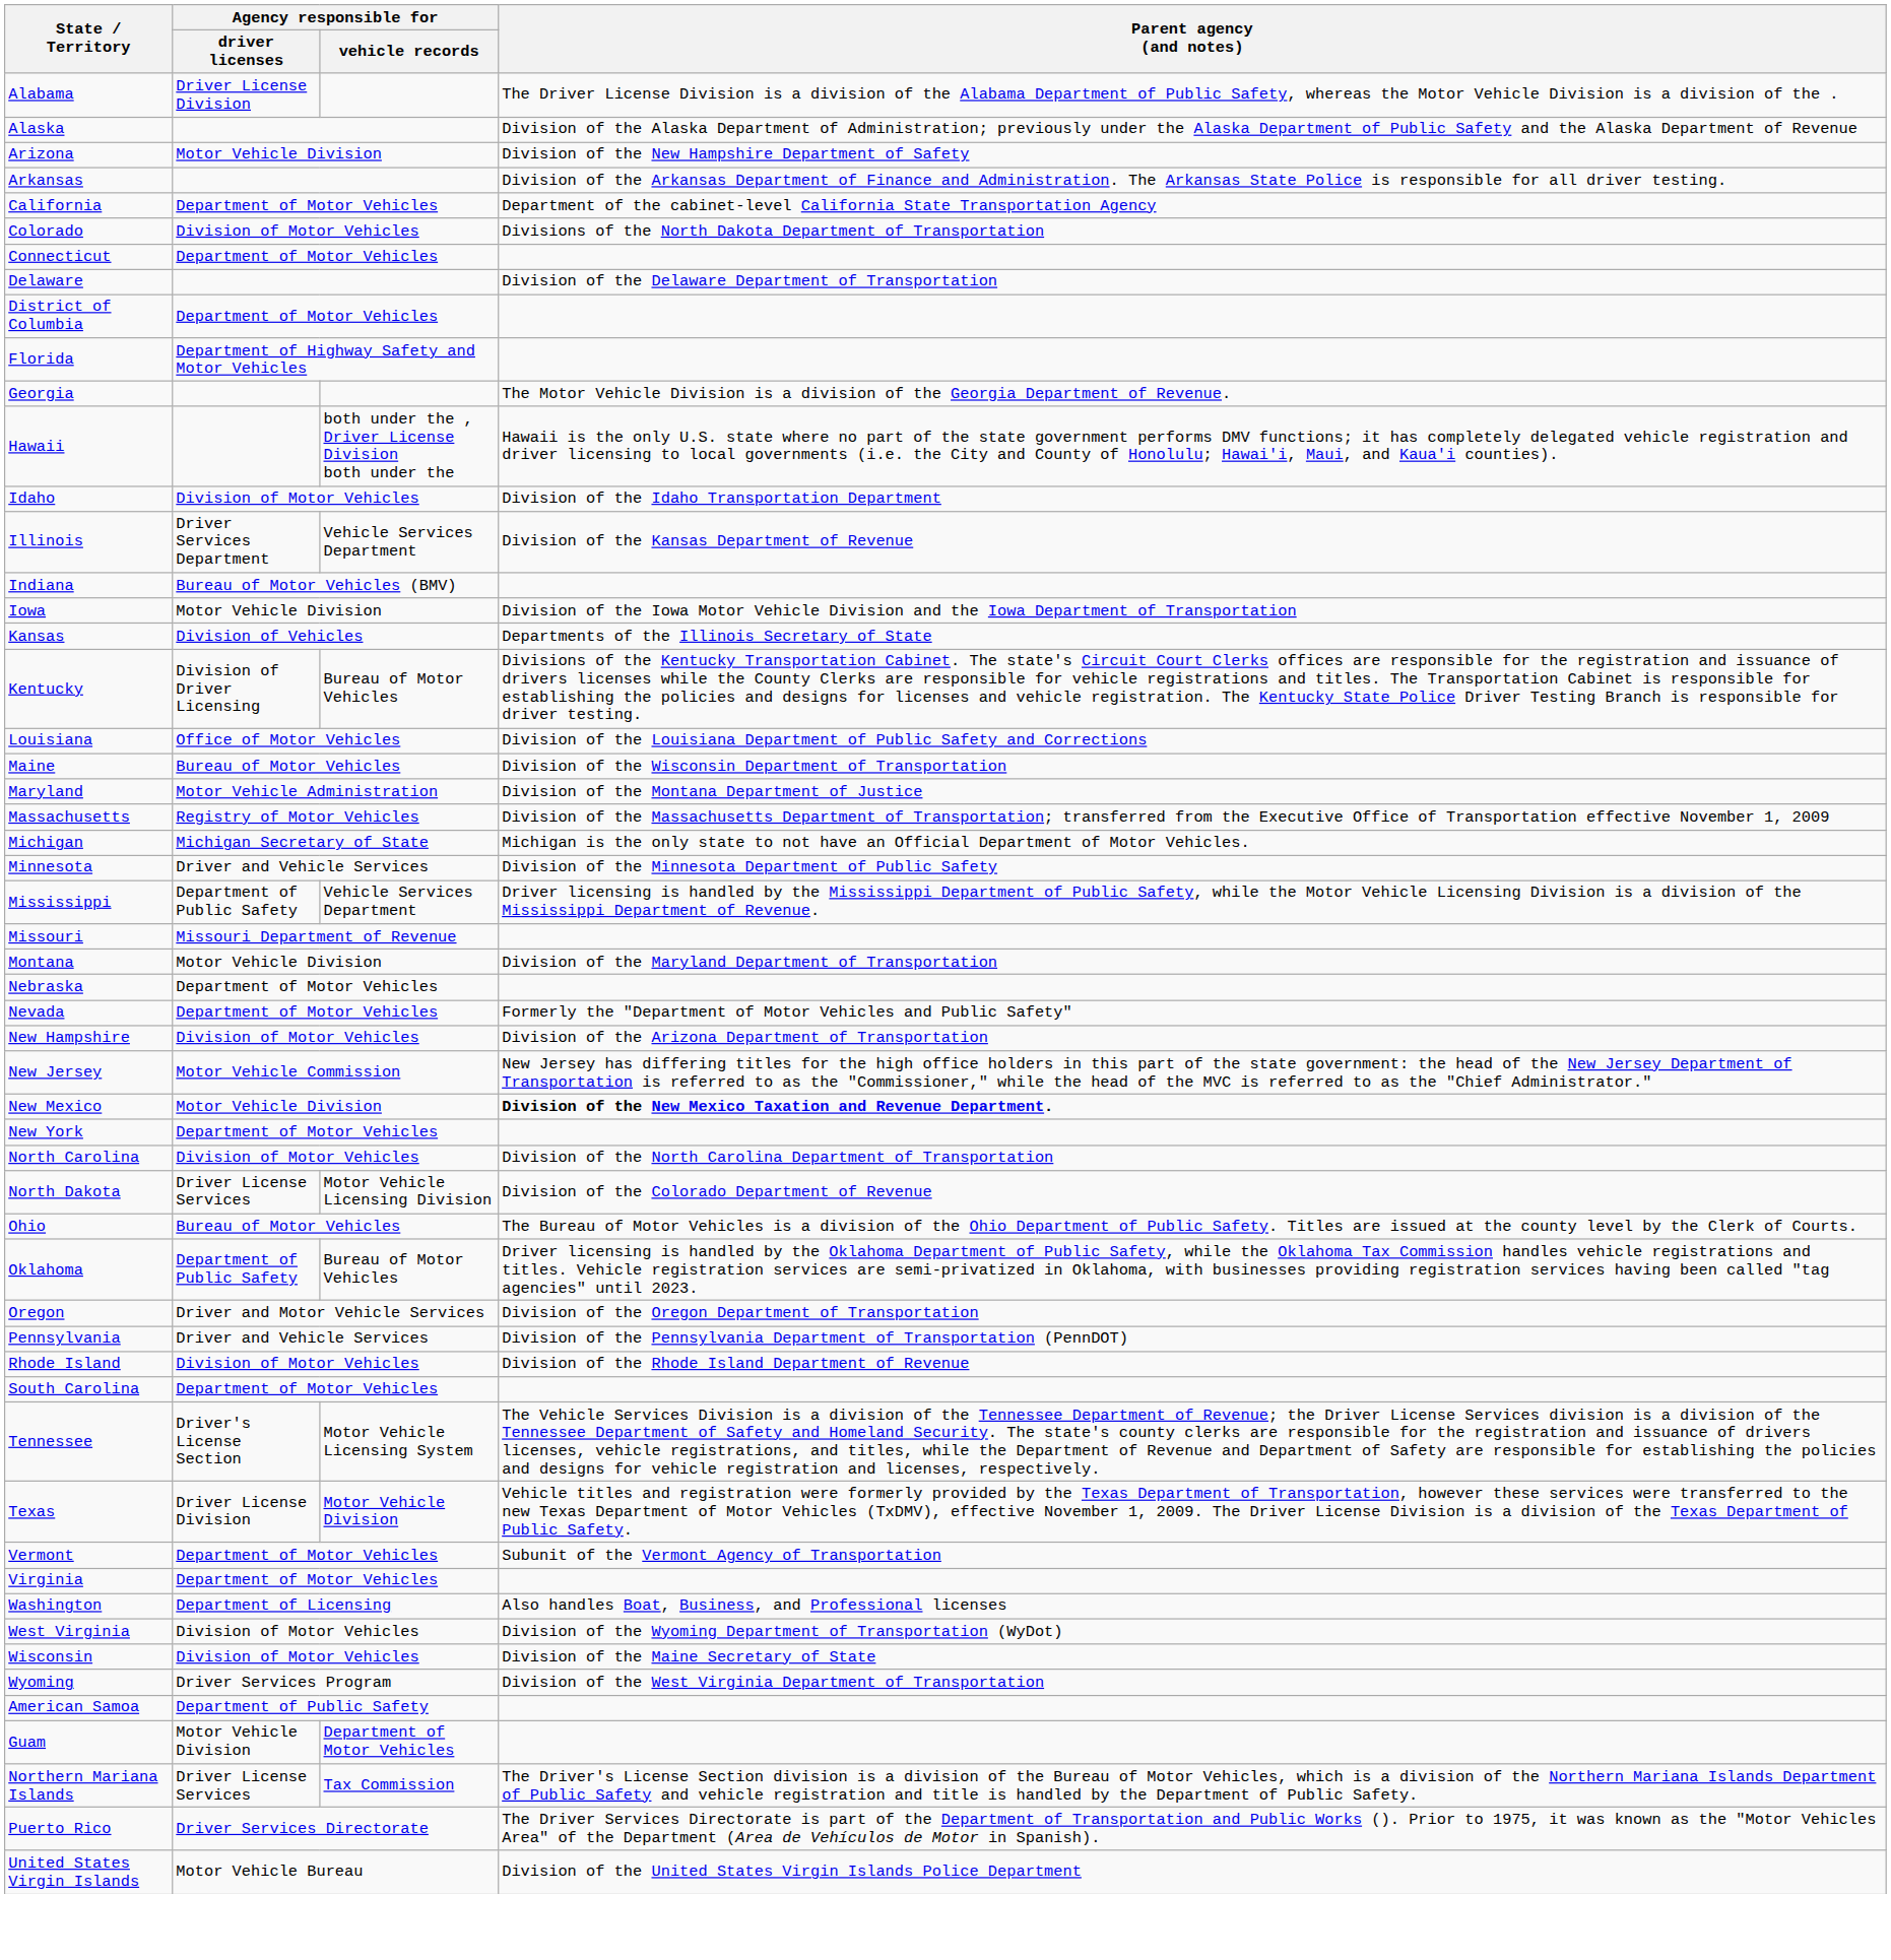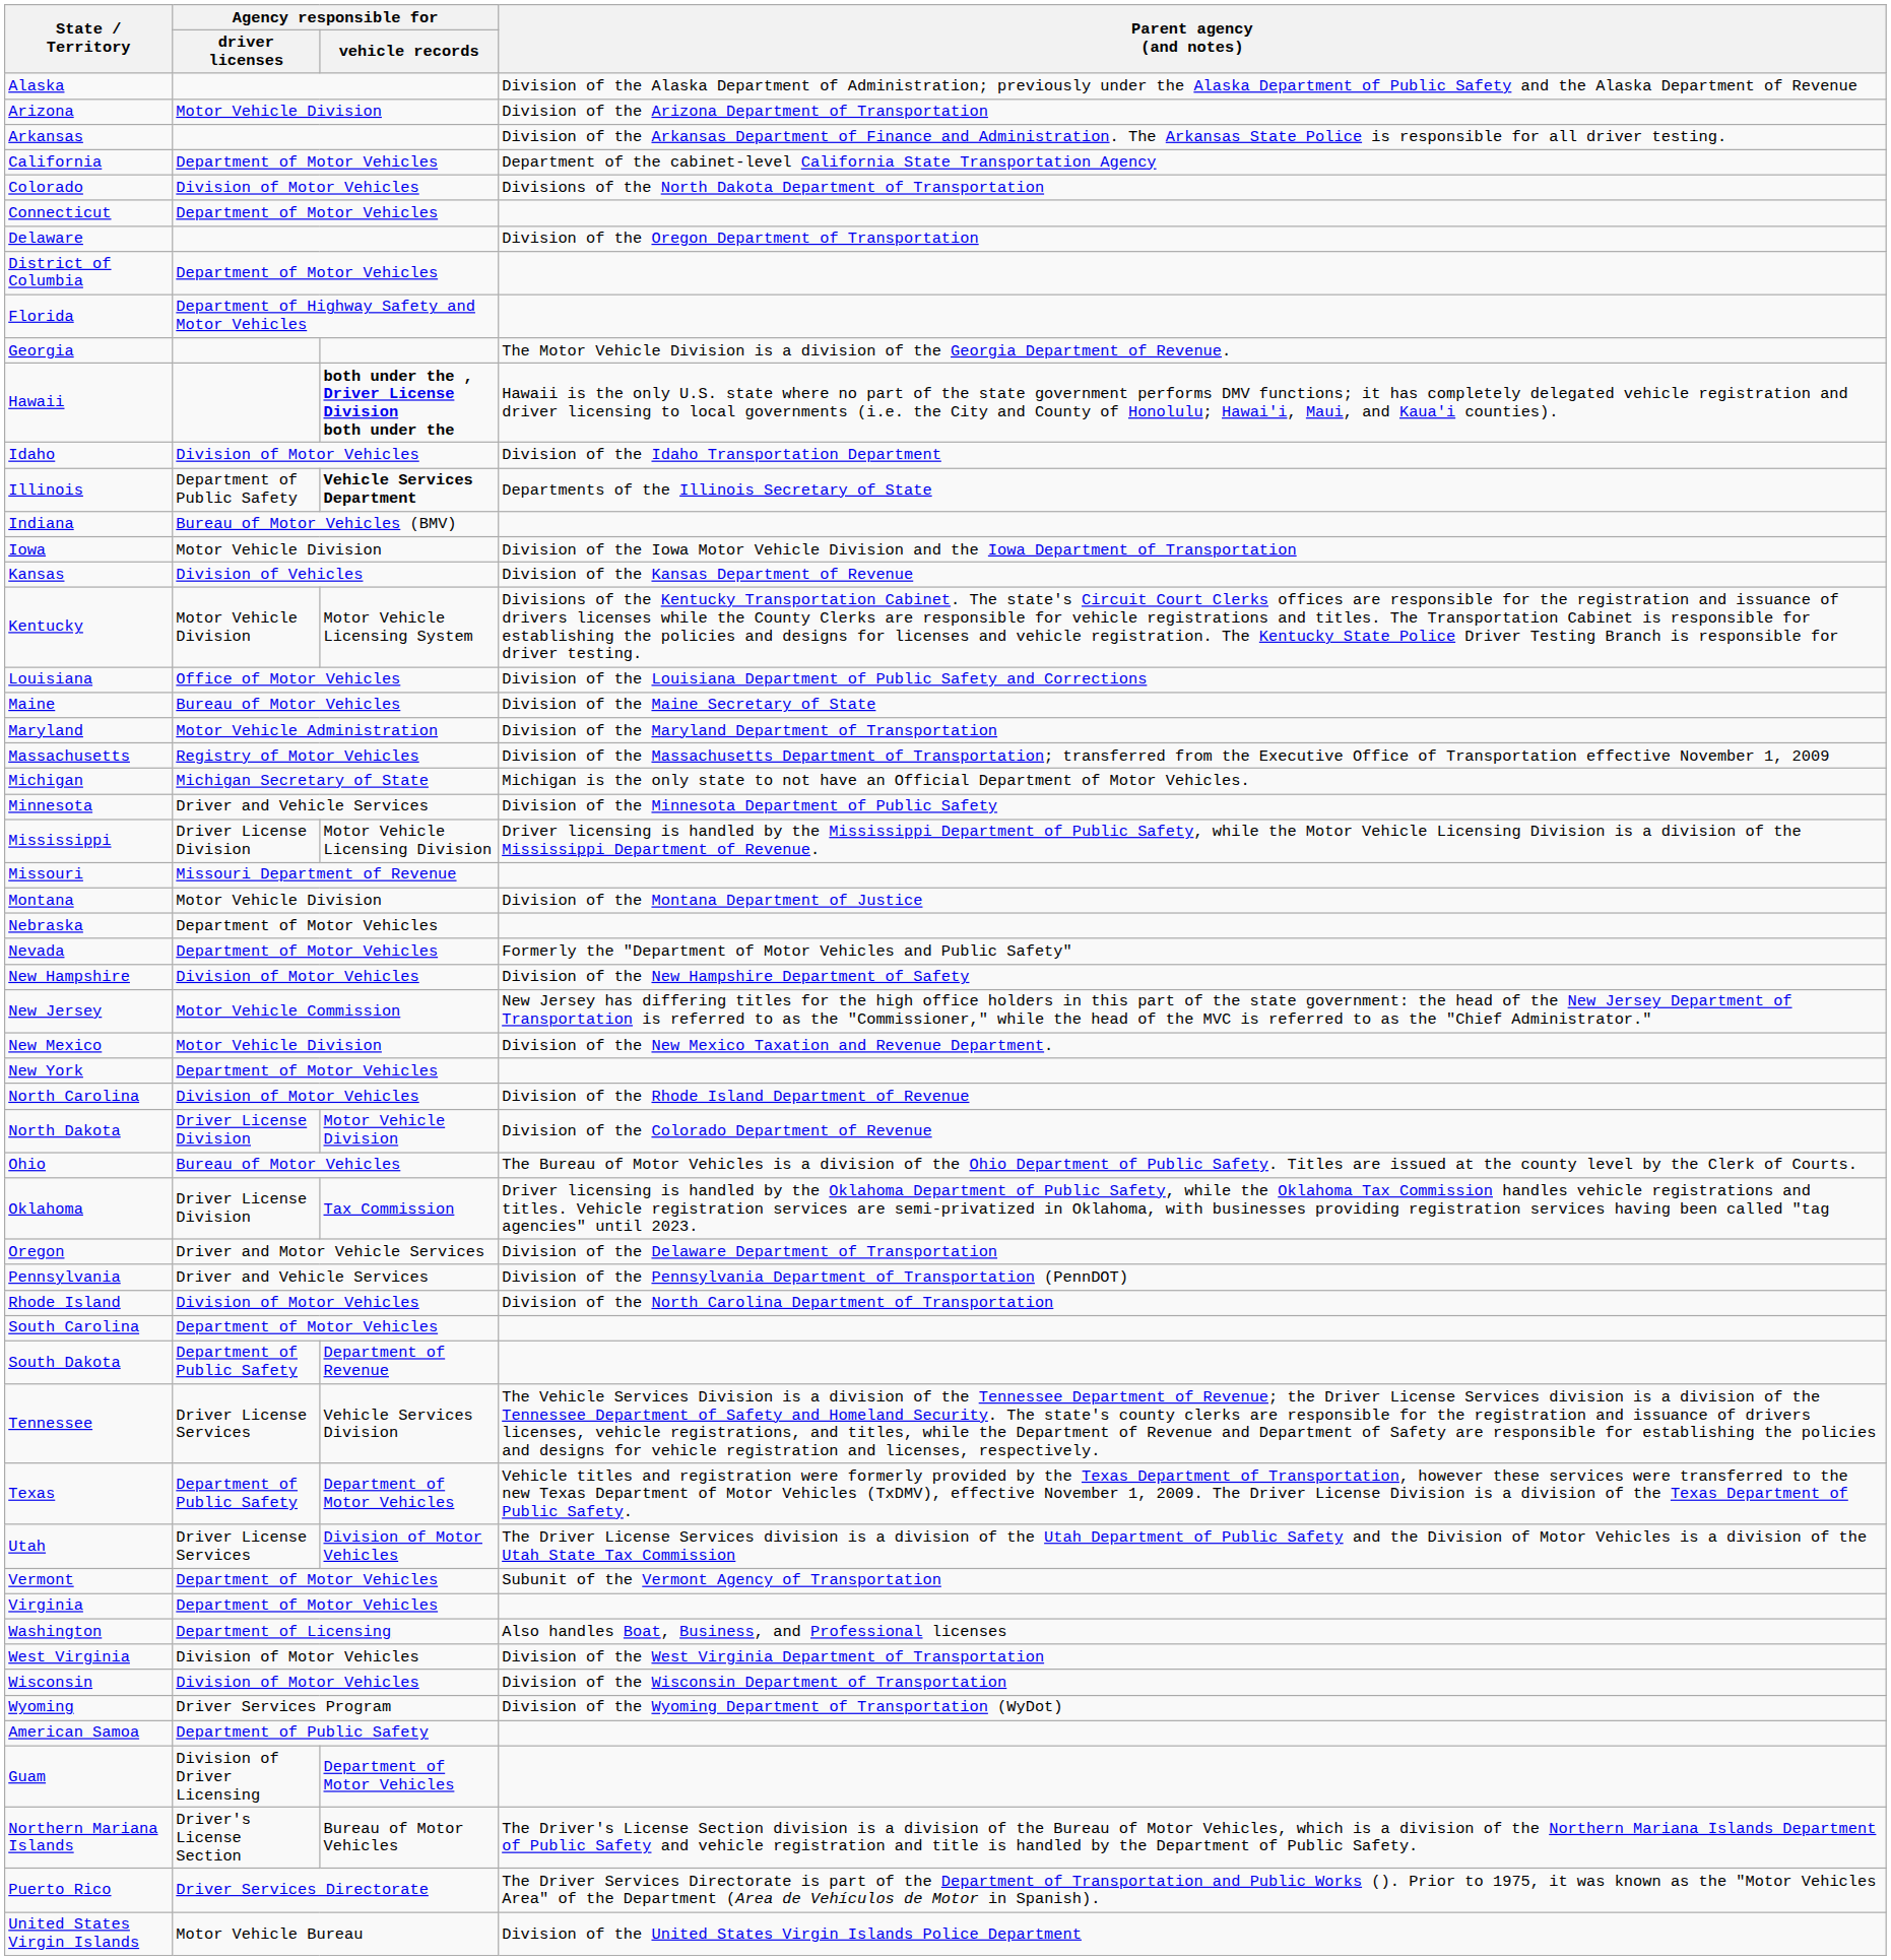- row: Alabama | Driver License Division | The Driver License Division is a division of the Alabama Department of Public Safety, whereas the Motor Vehicle Division is a division of the .
Arizona | Parent agency (and notes): Division of the New Hampshire Department of Safety -> Division of the Arizona Department of Transportation
Delaware | Parent agency (and notes): Division of the Delaware Department of Transportation -> Division of the Oregon Department of Transportation
Hawaii | Agency responsible for / vehicle records: normal -> bold
Illinois | Agency responsible for / driver licenses: Driver Services Department -> Department of Public Safety
Illinois | Agency responsible for / vehicle records: normal -> bold
Illinois | Parent agency (and notes): Division of the Kansas Department of Revenue -> Departments of the Illinois Secretary of State
Kansas | Parent agency (and notes): Departments of the Illinois Secretary of State -> Division of the Kansas Department of Revenue
Kentucky | Agency responsible for / driver licenses: Division of Driver Licensing -> Motor Vehicle Division
Kentucky | Agency responsible for / vehicle records: Bureau of Motor Vehicles -> Motor Vehicle Licensing System
Maine | Parent agency (and notes): Division of the Wisconsin Department of Transportation -> Division of the Maine Secretary of State
Maryland | Parent agency (and notes): Division of the Montana Department of Justice -> Division of the Maryland Department of Transportation
Mississippi | Agency responsible for / driver licenses: Department of Public Safety -> Driver License Division
Mississippi | Agency responsible for / vehicle records: Vehicle Services Department -> Motor Vehicle Licensing Division
Montana | Parent agency (and notes): Division of the Maryland Department of Transportation -> Division of the Montana Department of Justice
New Hampshire | Parent agency (and notes): Division of the Arizona Department of Transportation -> Division of the New Hampshire Department of Safety
New Mexico | Parent agency (and notes): bold -> normal
North Carolina | Parent agency (and notes): Division of the North Carolina Department of Transportation -> Division of the Rhode Island Department of Revenue
North Dakota | Agency responsible for / driver licenses: Driver License Services -> Driver License Division
North Dakota | Agency responsible for / vehicle records: Motor Vehicle Licensing Division -> Motor Vehicle Division
Oklahoma | Agency responsible for / driver licenses: Department of Public Safety -> Driver License Division
Oklahoma | Agency responsible for / vehicle records: Bureau of Motor Vehicles -> Tax Commission
Oregon | Parent agency (and notes): Division of the Oregon Department of Transportation -> Division of the Delaware Department of Transportation
Rhode Island | Parent agency (and notes): Division of the Rhode Island Department of Revenue -> Division of the North Carolina Department of Transportation
+ row: South Dakota | Department of Public Safety | Department of Revenue
Tennessee | Agency responsible for / driver licenses: Driver's License Section -> Driver License Services
Tennessee | Agency responsible for / vehicle records: Motor Vehicle Licensing System -> Vehicle Services Division
Texas | Agency responsible for / driver licenses: Driver License Division -> Department of Public Safety
Texas | Agency responsible for / vehicle records: Motor Vehicle Division -> Department of Motor Vehicles
+ row: Utah | Driver License Services | Division of Motor Vehicles | The Driver License Services division is a division of the Utah Department of Public Safety and the Division of Motor Vehicles is a division of the Utah State Tax Commission
West Virginia | Parent agency (and notes): Division of the Wyoming Department of Transportation (WyDot) -> Division of the West Virginia Department of Transportation
Wisconsin | Parent agency (and notes): Division of the Maine Secretary of State -> Division of the Wisconsin Department of Transportation
Wyoming | Parent agency (and notes): Division of the West Virginia Department of Transportation -> Division of the Wyoming Department of Transportation (WyDot)
Guam | Agency responsible for / driver licenses: Motor Vehicle Division -> Division of Driver Licensing
Northern Mariana Islands | Agency responsible for / driver licenses: Driver License Services -> Driver's License Section
Northern Mariana Islands | Agency responsible for / vehicle records: Tax Commission -> Bureau of Motor Vehicles
